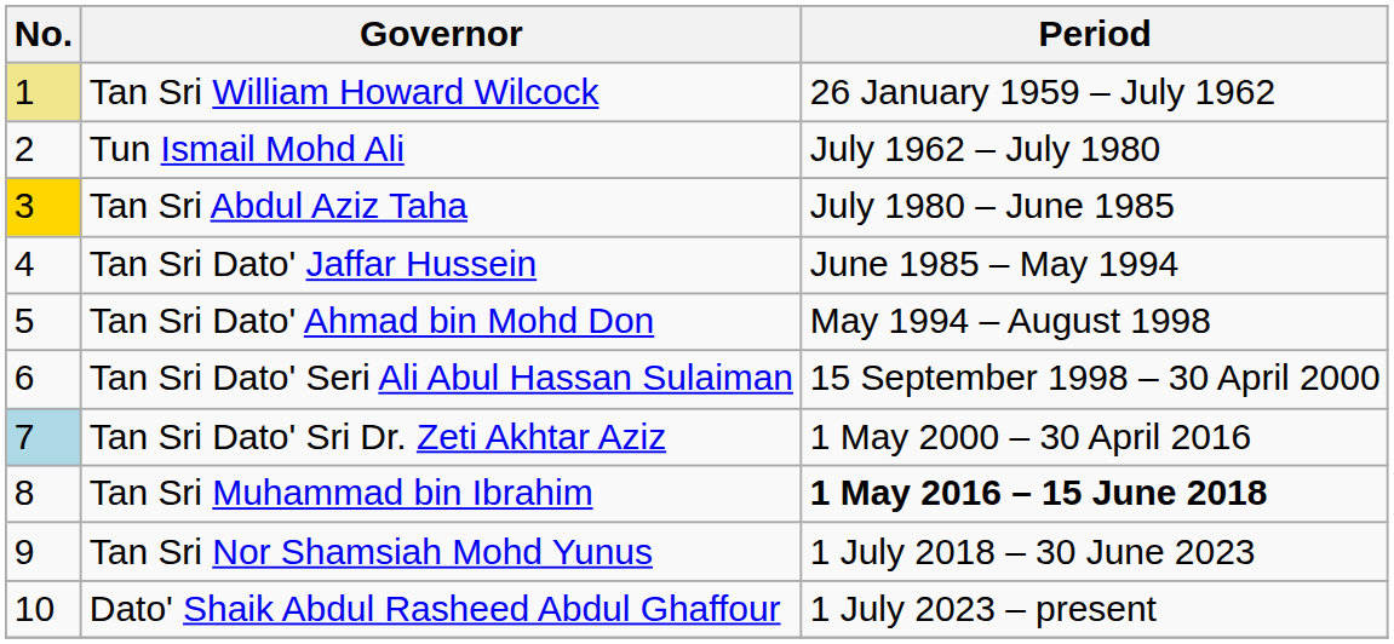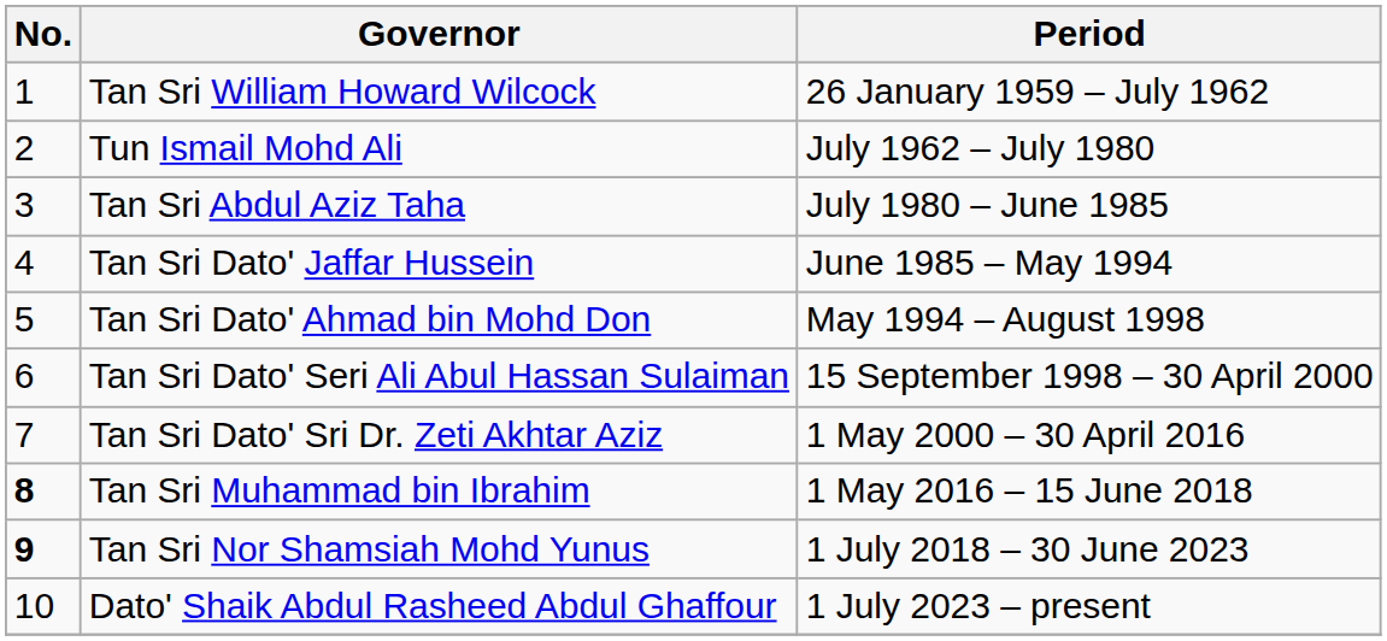Tan Sri William Howard Wilcock | No.: khaki background -> no background
Tan Sri Abdul Aziz Taha | No.: gold background -> no background
Tan Sri Dato' Sri Dr. Zeti Akhtar Aziz | No.: lightblue background -> no background
Tan Sri Muhammad bin Ibrahim | No.: normal -> bold
Tan Sri Muhammad bin Ibrahim | Period: bold -> normal
Tan Sri Nor Shamsiah Mohd Yunus | No.: normal -> bold
